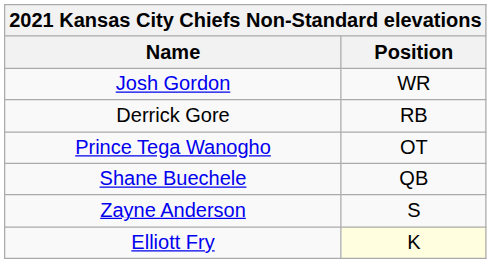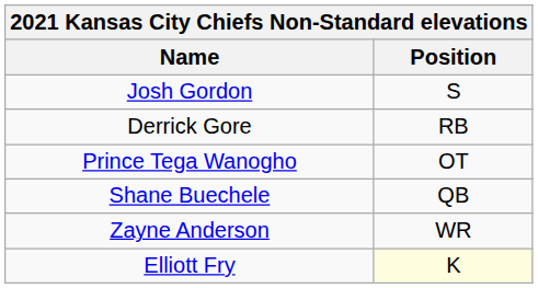Josh Gordon | Position: WR -> S
Zayne Anderson | Position: S -> WR
